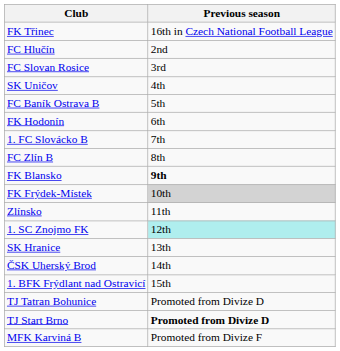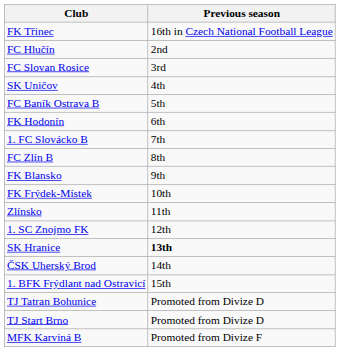FK Blansko | Previous season: bold -> normal
FK Frýdek-Místek | Previous season: lightgrey background -> no background
1. SC Znojmo FK | Previous season: paleturquoise background -> no background
SK Hranice | Previous season: normal -> bold
TJ Start Brno | Previous season: bold -> normal
